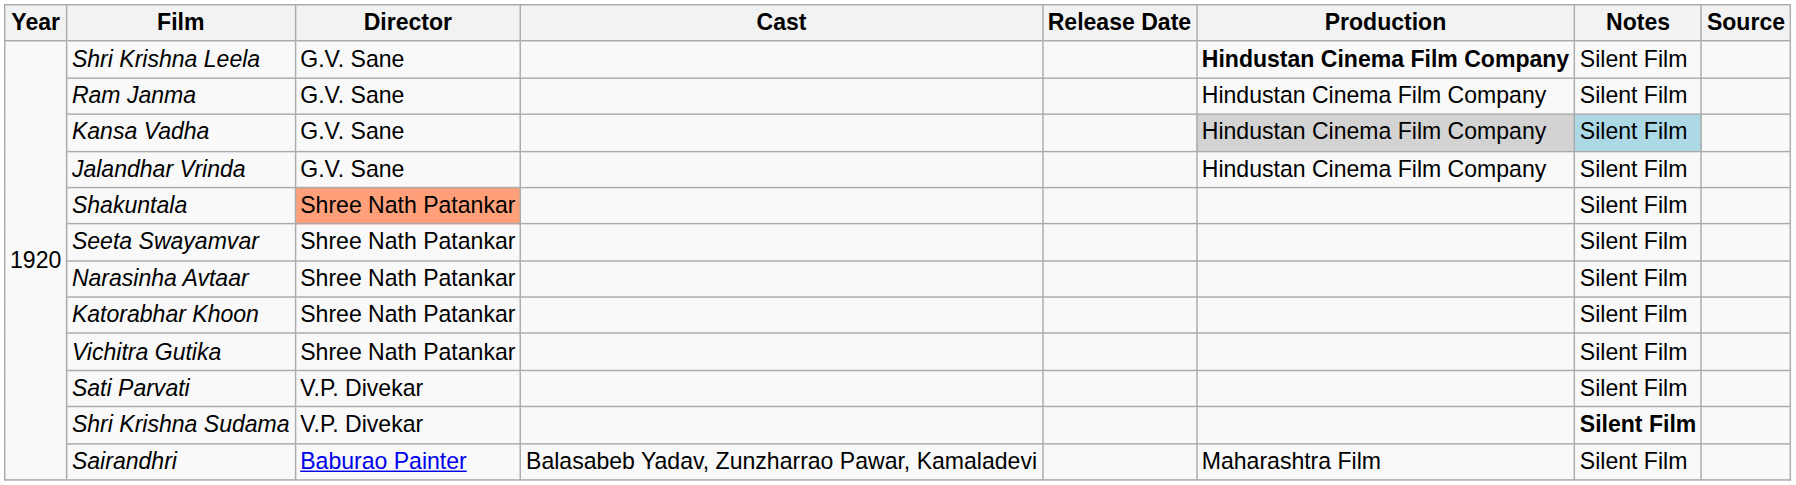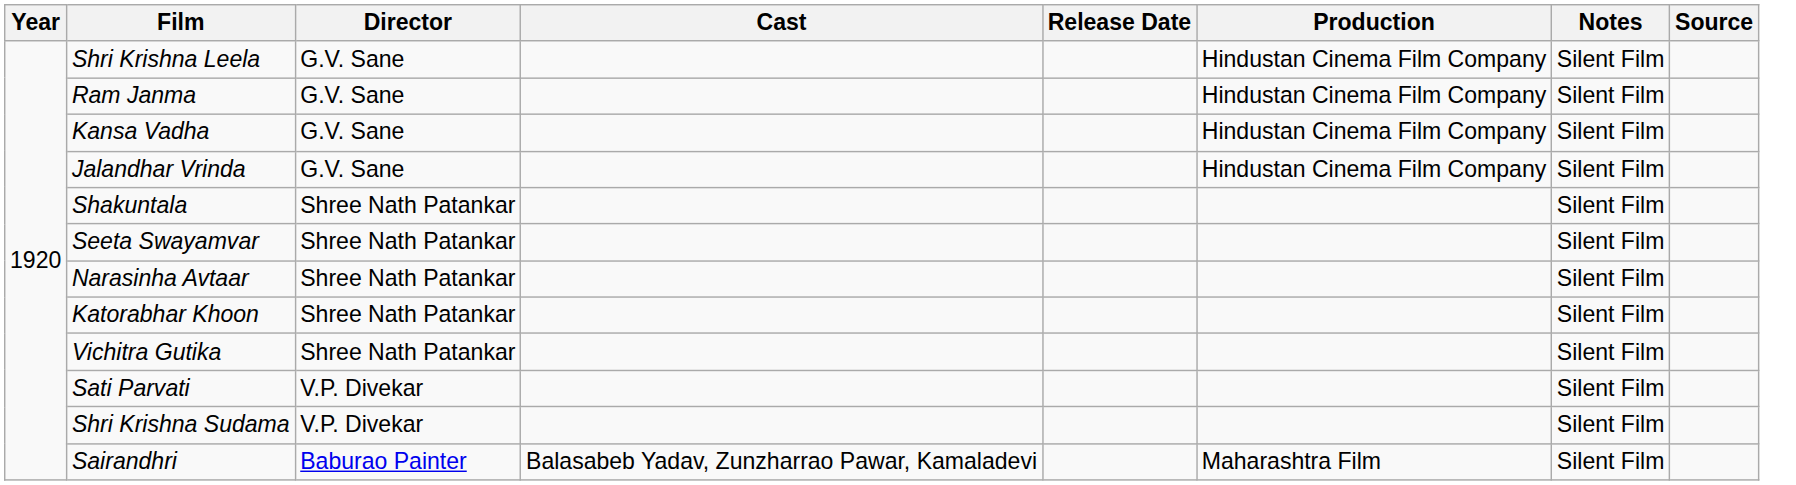Shri Krishna Leela | Production: bold -> normal
Kansa Vadha | Production: lightgrey background -> no background
Kansa Vadha | Notes: lightblue background -> no background
Shakuntala | Director: lightsalmon background -> no background
Shri Krishna Sudama | Notes: bold -> normal
